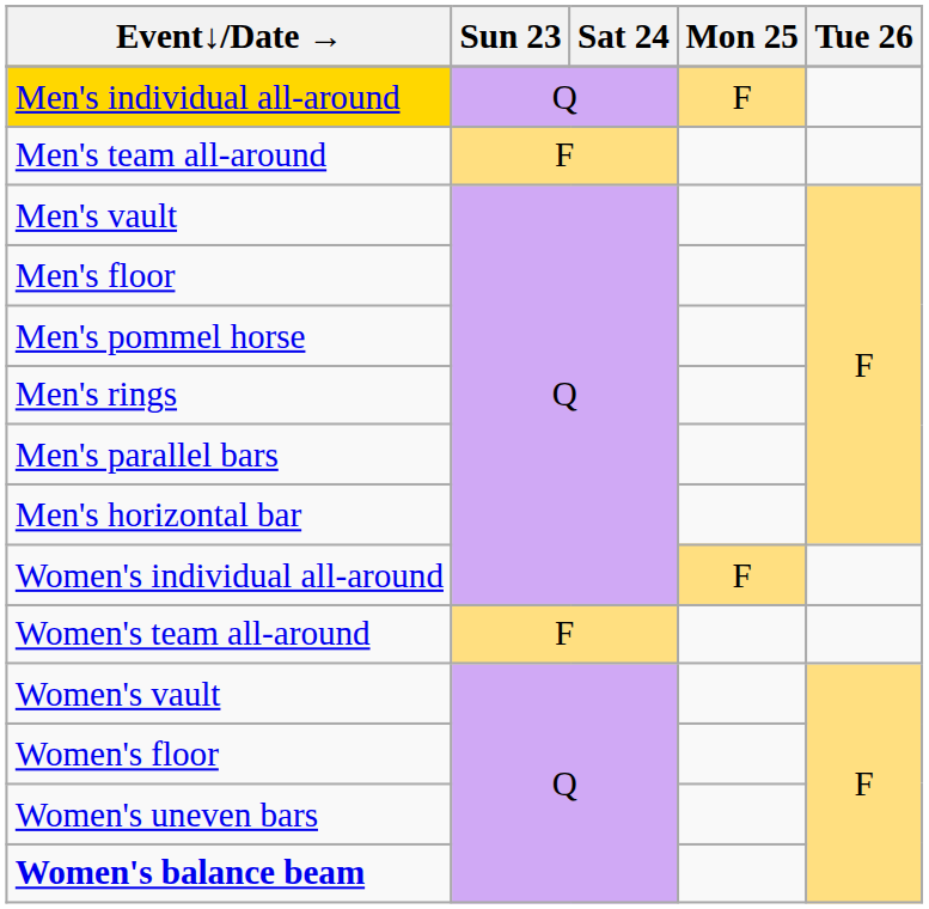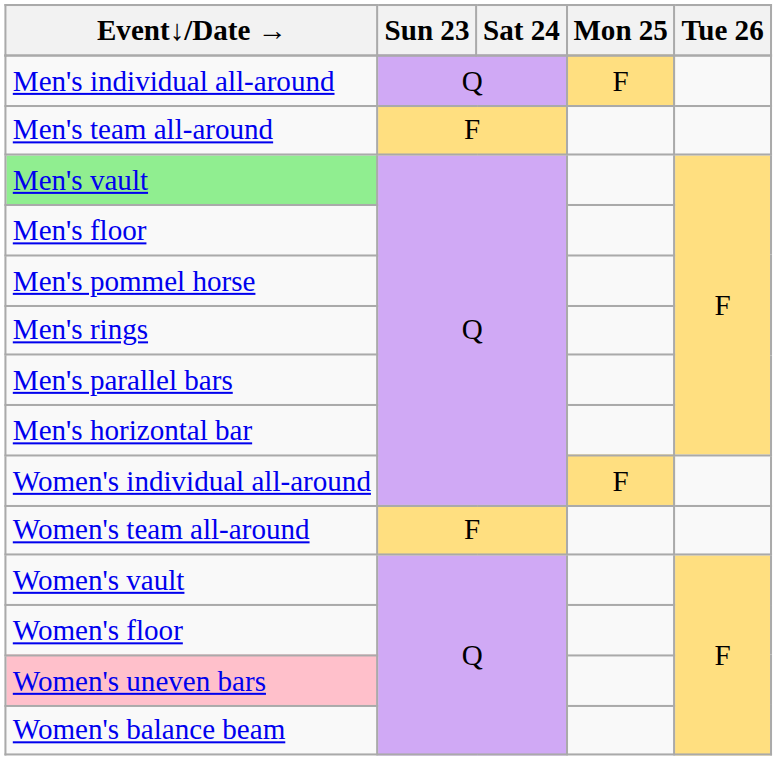Men's individual all-around | Event↓/Date →: gold background -> no background
Men's vault | Event↓/Date →: no background -> lightgreen background
Women's uneven bars | Event↓/Date →: no background -> pink background
Women's balance beam | Event↓/Date →: bold -> normal
